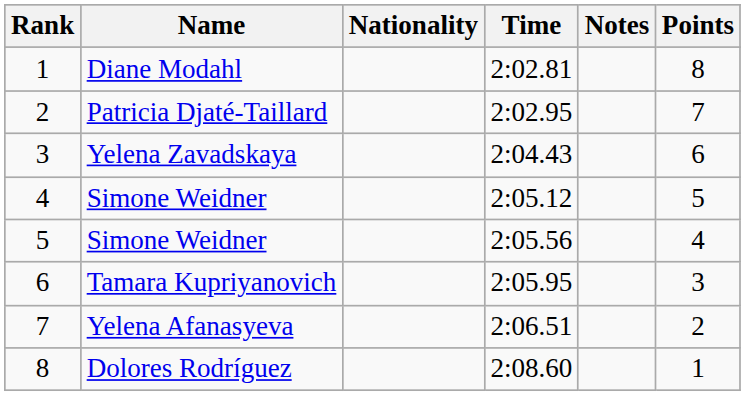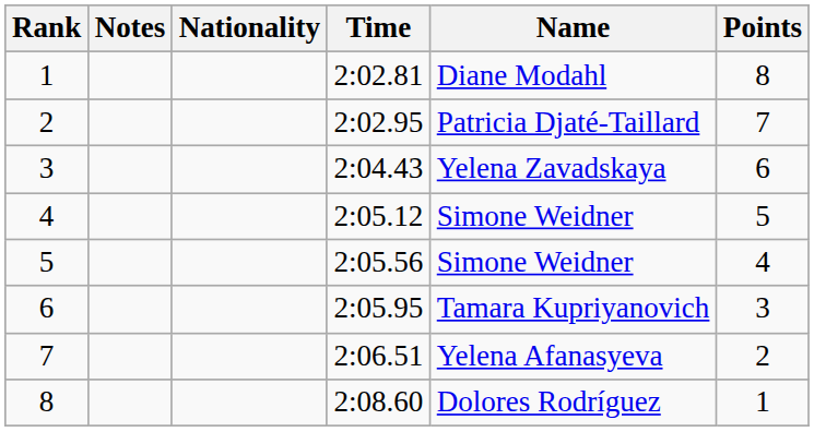columns swapped: Name <-> Notes
